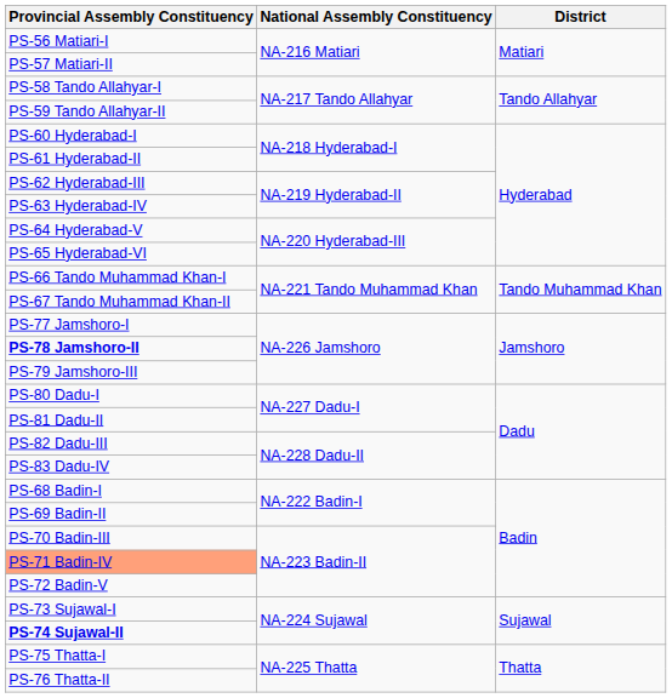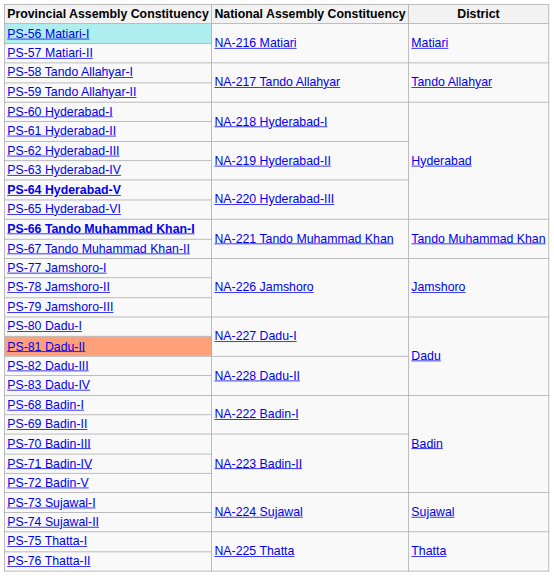PS-56 Matiari-I | Provincial Assembly Constituency: no background -> paleturquoise background
PS-64 Hyderabad-V | Provincial Assembly Constituency: normal -> bold
PS-66 Tando Muhammad Khan-I | Provincial Assembly Constituency: normal -> bold
PS-78 Jamshoro-II | Provincial Assembly Constituency: bold -> normal
PS-81 Dadu-II | Provincial Assembly Constituency: no background -> lightsalmon background
PS-71 Badin-IV | Provincial Assembly Constituency: lightsalmon background -> no background
PS-74 Sujawal-II | Provincial Assembly Constituency: bold -> normal
